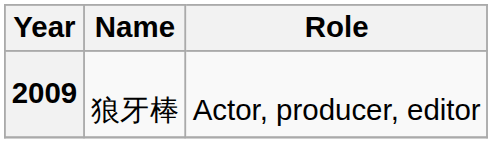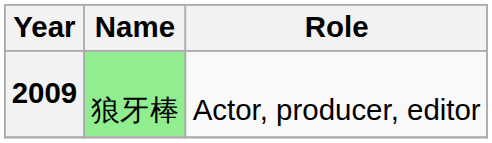2009 | Name: no background -> lightgreen background
